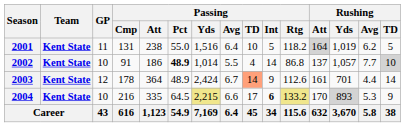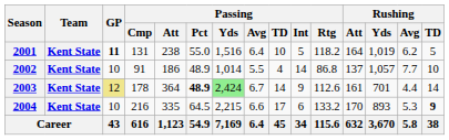2001 | GP: normal -> bold
2001 | Rushing / Att: lightgrey background -> no background
2002 | Passing / Pct: bold -> normal
2002 | Rushing / TD: lightgrey background -> no background
2003 | GP: no background -> khaki background
2003 | Passing / Pct: normal -> bold
2003 | Passing / Yds: no background -> lightgreen background
2003 | Passing / TD: lightsalmon background -> no background
2004 | Passing / Yds: khaki background -> no background
2004 | Passing / Int: bold -> normal
2004 | Passing / Rtg: khaki background -> no background
2004 | Rushing / Yds: lightgrey background -> no background
2004 | Rushing / TD: normal -> bold
